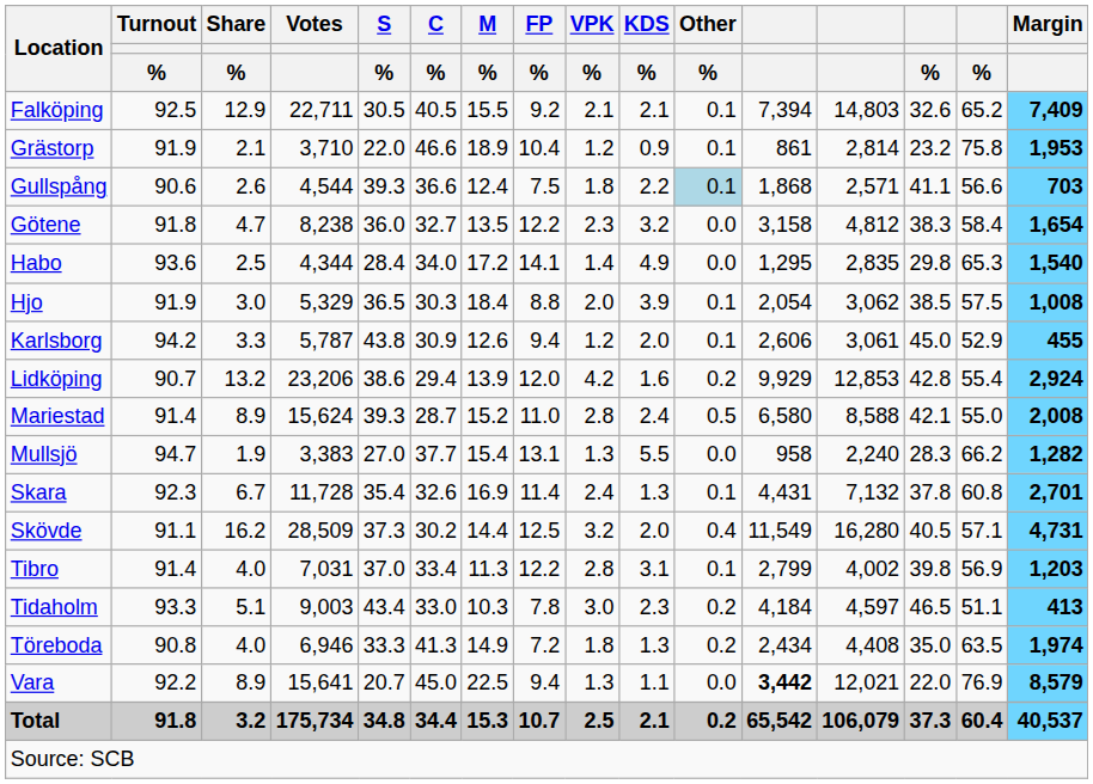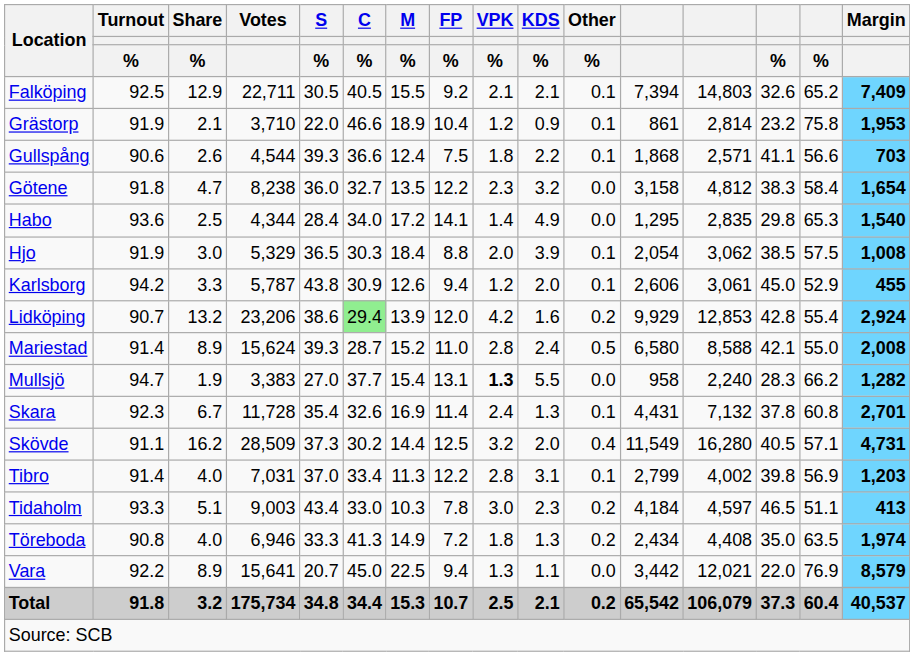Gullspång | Other / %: lightblue background -> no background
Lidköping | C / %: no background -> lightgreen background
Mullsjö | VPK / %: normal -> bold
Vara | column 12: bold -> normal
